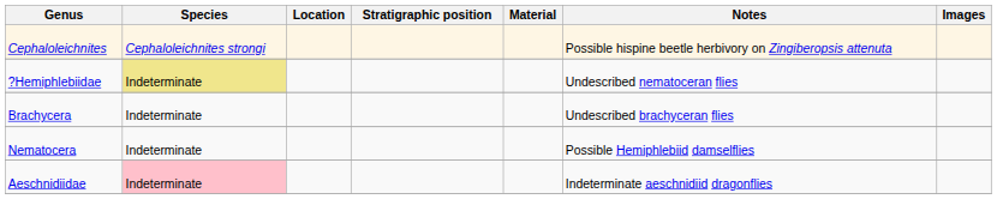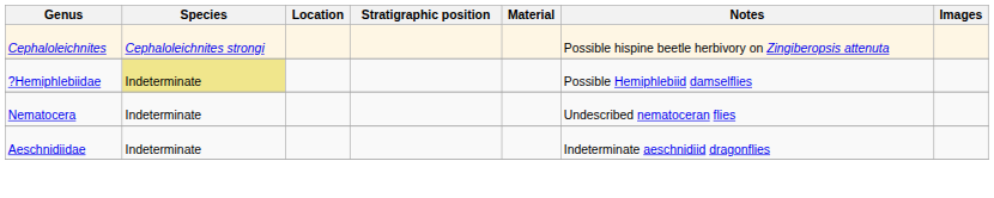?Hemiphlebiidae | Notes: Undescribed nematoceran flies -> Possible Hemiphlebiid damselflies
- row: Brachycera | Indeterminate | Undescribed brachyceran flies
Nematocera | Notes: Possible Hemiphlebiid damselflies -> Undescribed nematoceran flies
Aeschnidiidae | Species: pink background -> no background
